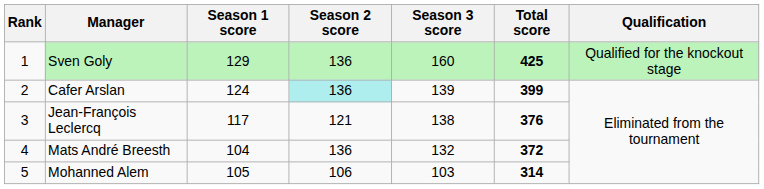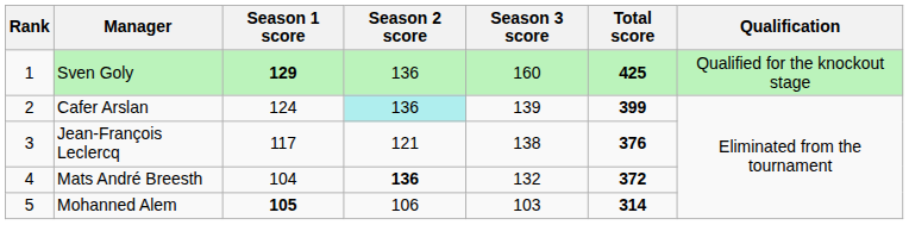Sven Goly | Season 1 score: normal -> bold
Mats André Breesth | Season 2 score: normal -> bold
Mohanned Alem | Season 1 score: normal -> bold
